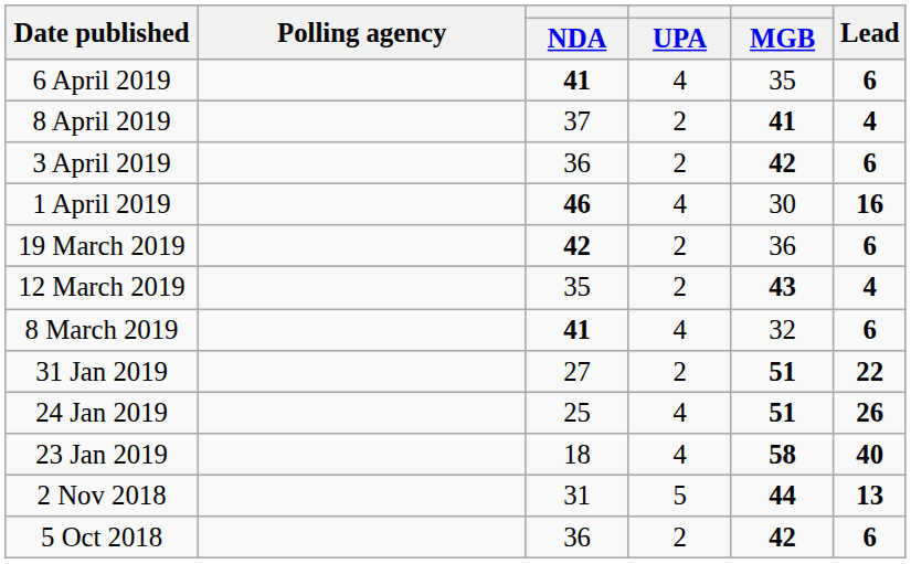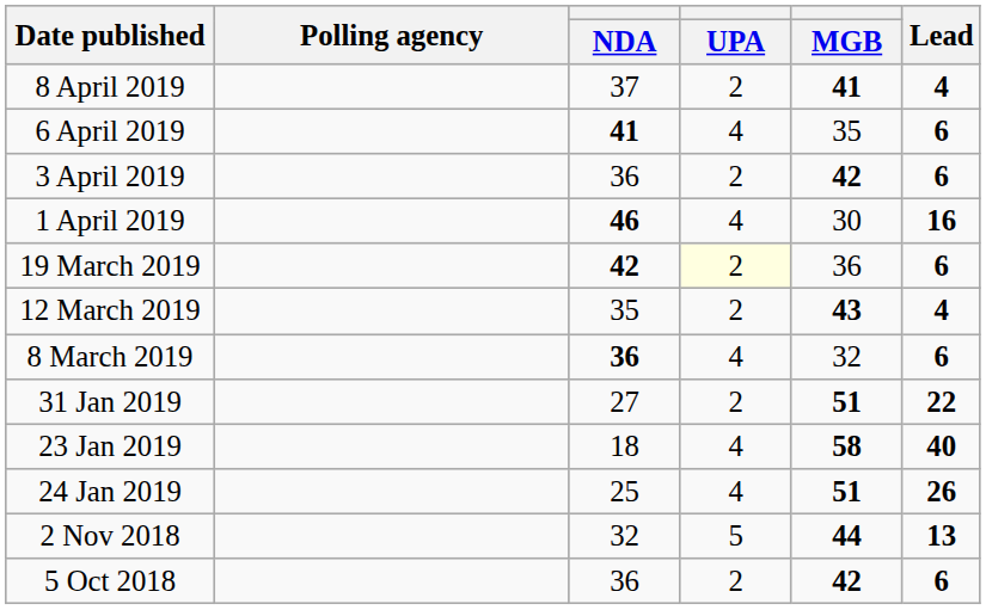rows swapped: 8 April 2019 <-> 6 April 2019
19 March 2019 | UPA: no background -> lightyellow background
8 March 2019 | NDA: 41 -> 36
rows swapped: 24 Jan 2019 <-> 23 Jan 2019
2 Nov 2018 | NDA: 31 -> 32
